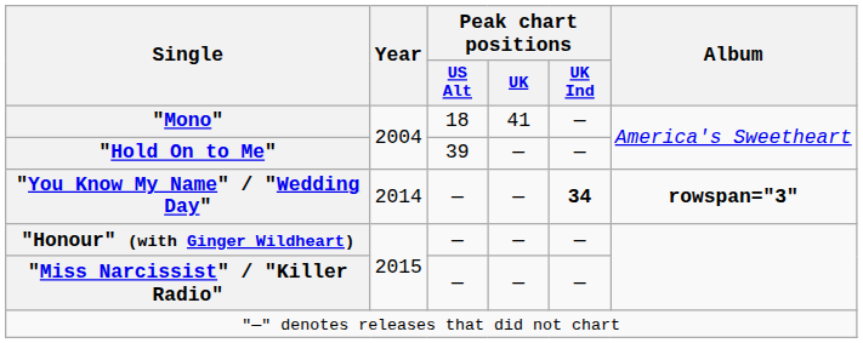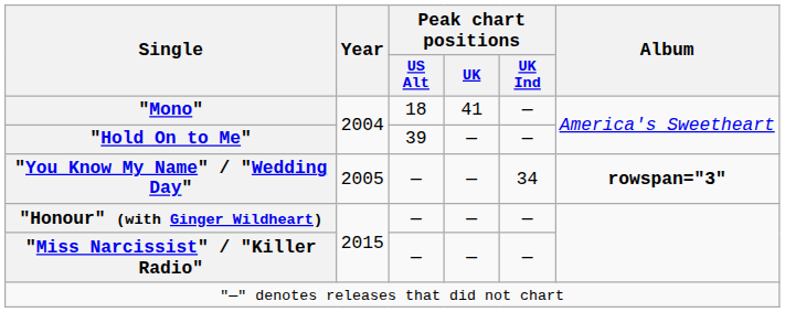"You Know My Name" / "Wedding Day" | Year: 2014 -> 2005
"You Know My Name" / "Wedding Day" | Peak chart positions / UK Ind: bold -> normal
